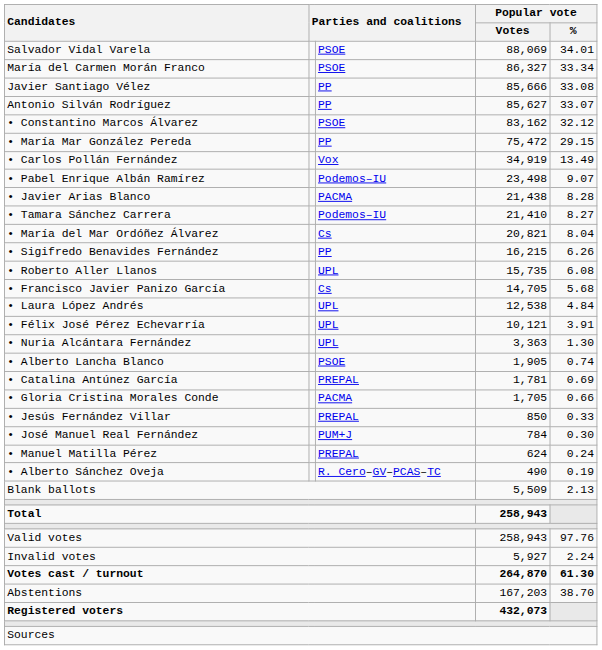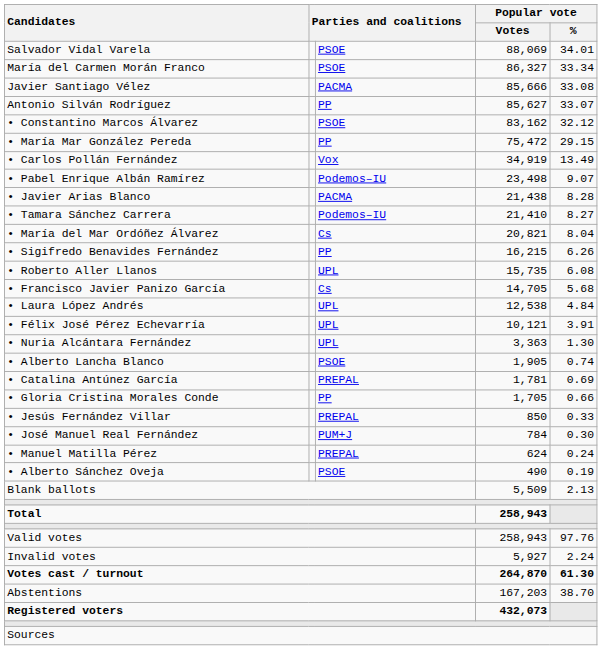Javier Santiago Vélez | column 3: PP -> PACMA
• Gloria Cristina Morales Conde | column 3: PACMA -> PP
• Alberto Sánchez Oveja | column 3: R. Cero–GV–PCAS–TC -> PSOE
